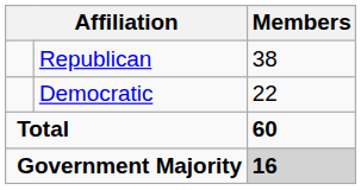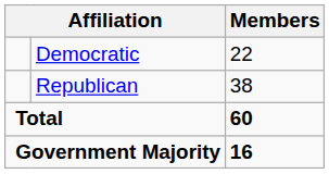rows swapped: Democratic <-> Republican
Government Majority | Members: lightgrey background -> no background
